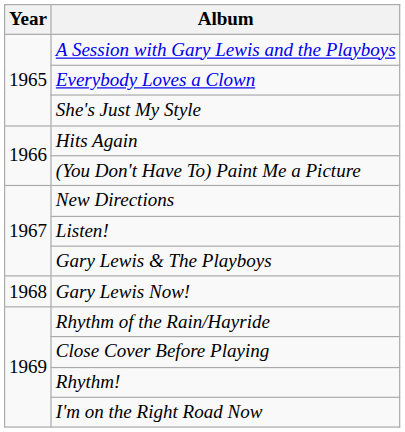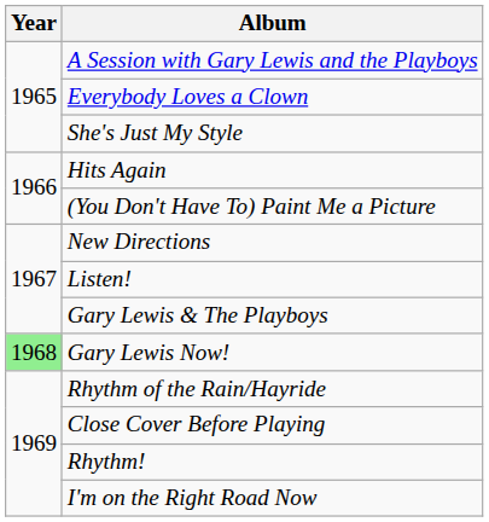Gary Lewis Now! | Year: no background -> lightgreen background
